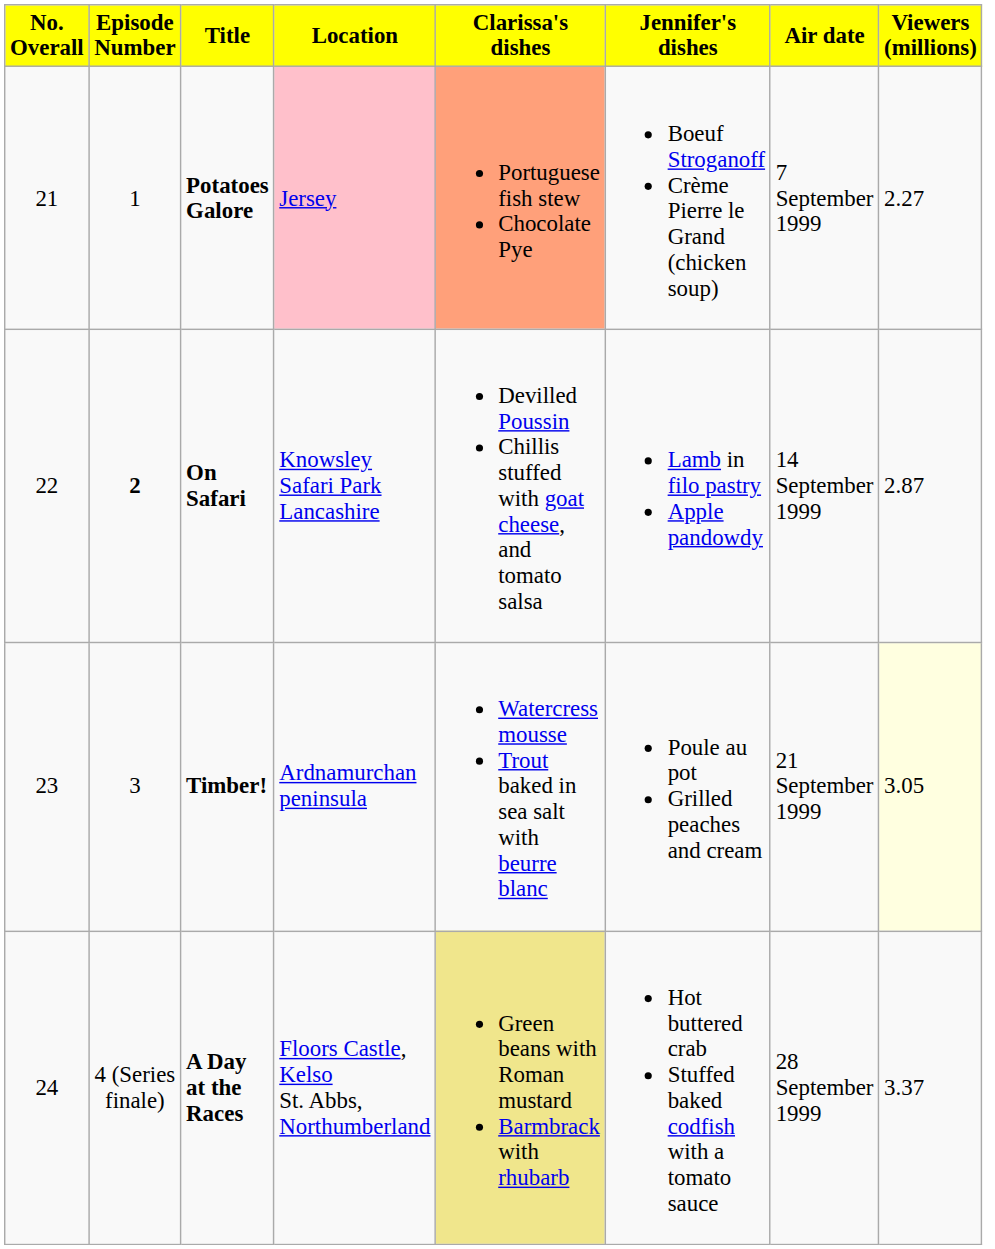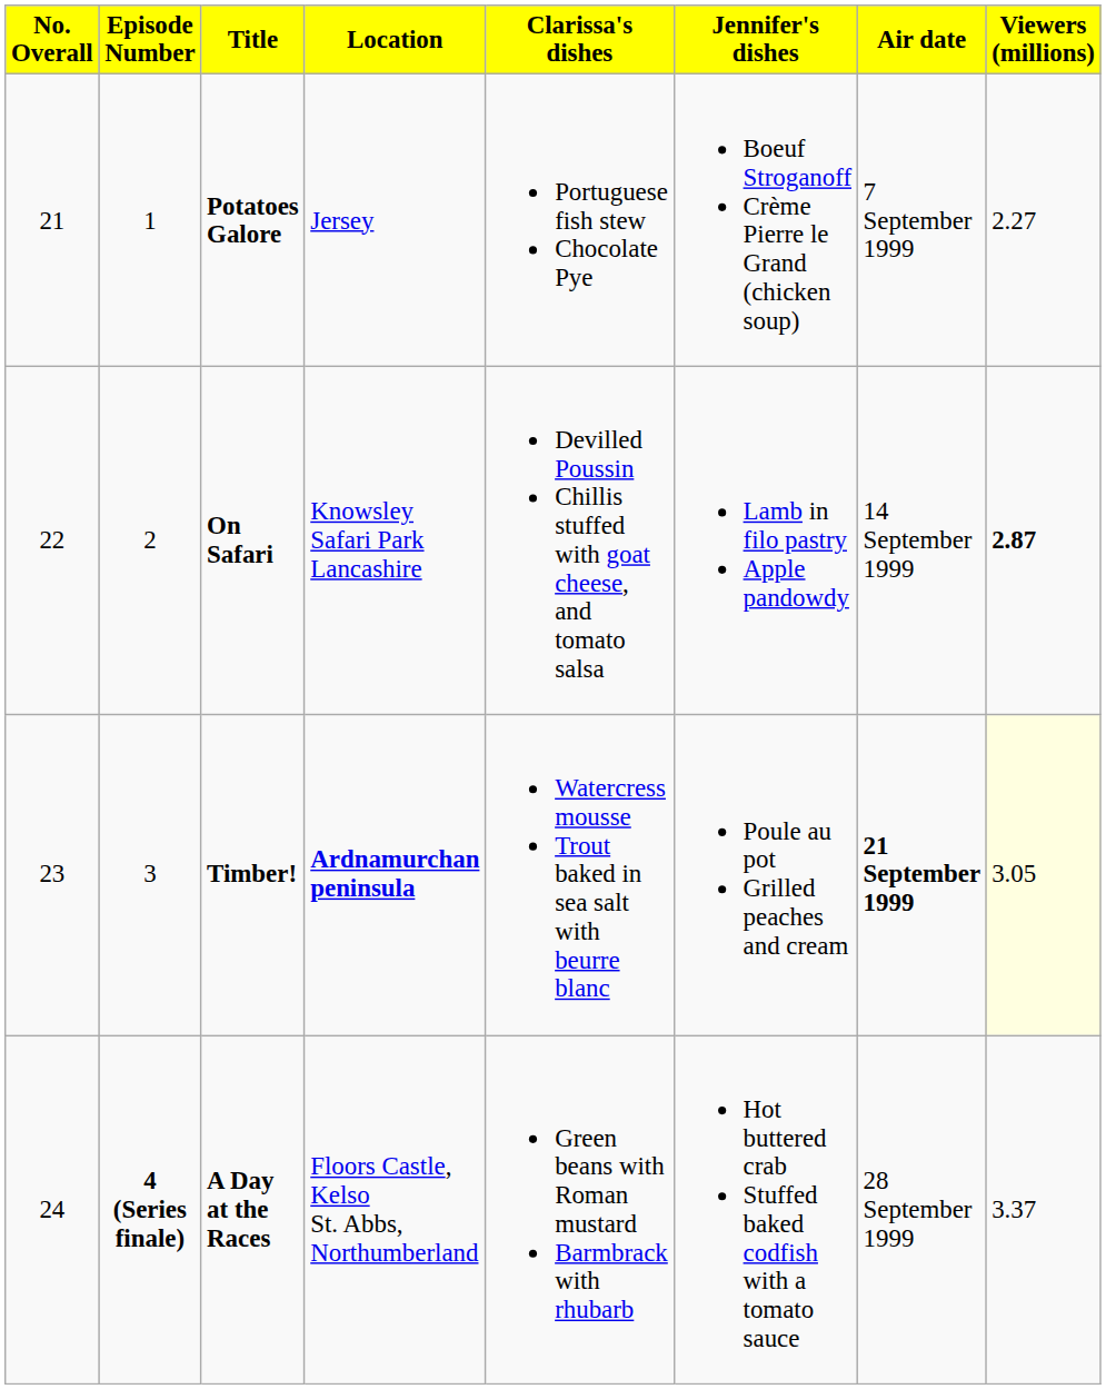Potatoes Galore | column 4: pink background -> no background
Potatoes Galore | column 5: lightsalmon background -> no background
On Safari | column 2: bold -> normal
On Safari | column 8: normal -> bold
Timber! | column 4: normal -> bold
Timber! | column 7: normal -> bold
A Day at the Races | column 2: normal -> bold
A Day at the Races | column 5: khaki background -> no background
